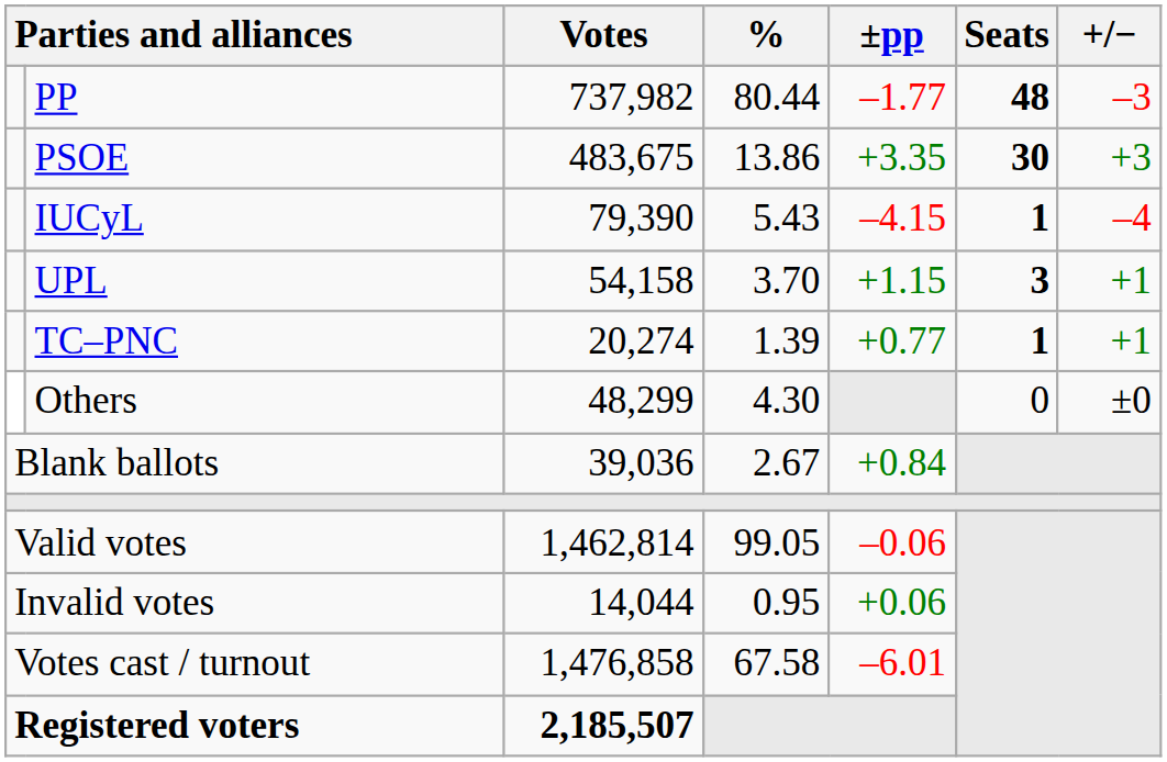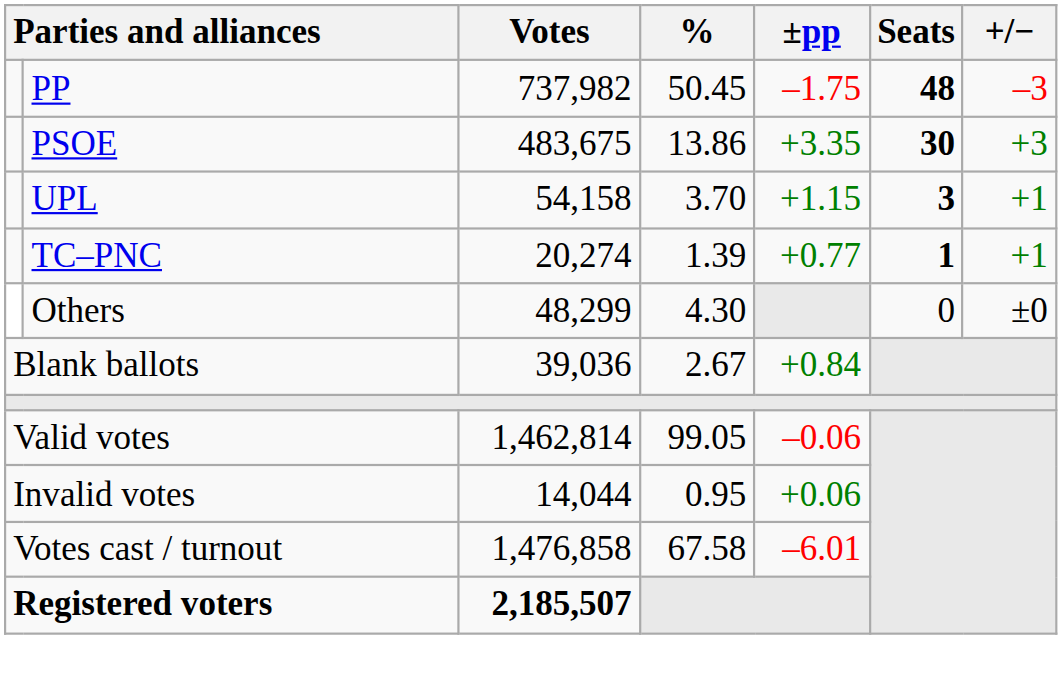PP | %: 80.44 -> 50.45
PP | ±pp: –1.77 -> –1.75
- row: IUCyL | 79,390 | 5.43 | –4.15 | 1 | –4
